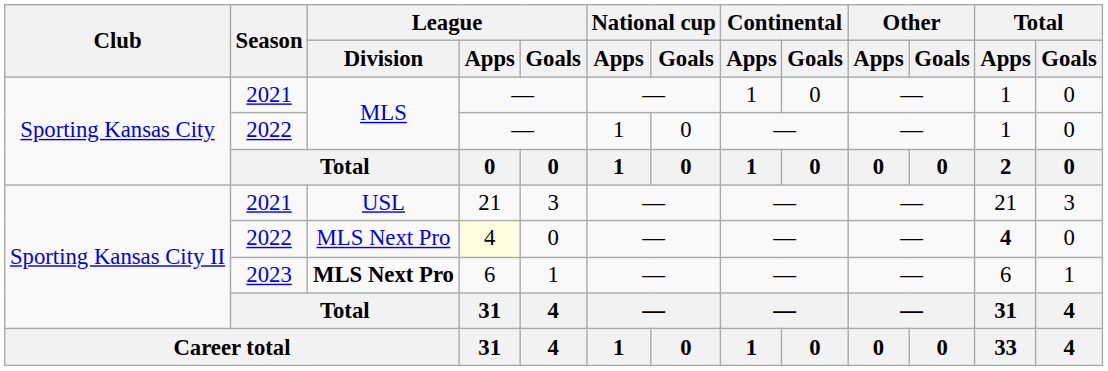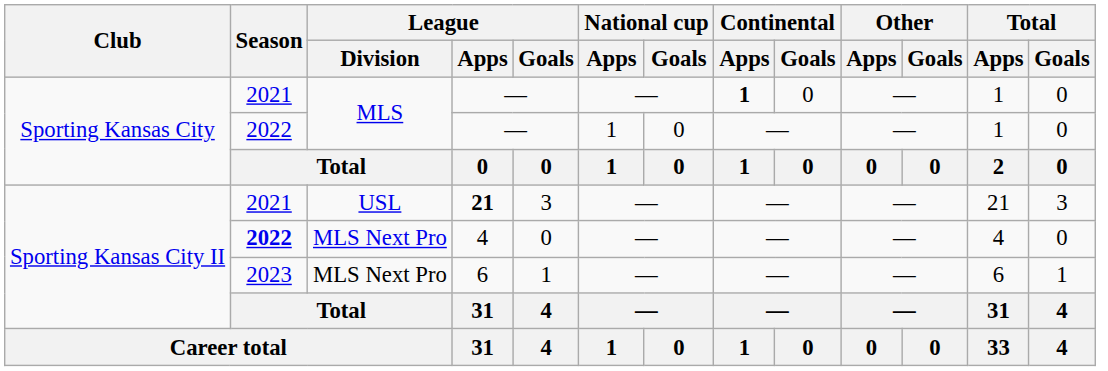row 3 | Continental / Apps: normal -> bold
row 6 | League / Apps: normal -> bold
row 7 | Season: normal -> bold
row 7 | League / Apps: lightyellow background -> no background
row 7 | Total / Apps: bold -> normal
row 8 | League / Division: bold -> normal
